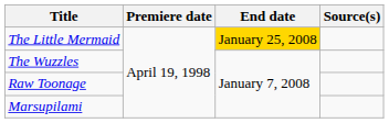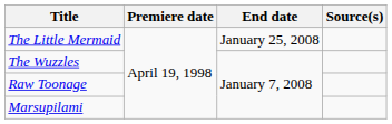The Little Mermaid | End date: gold background -> no background
